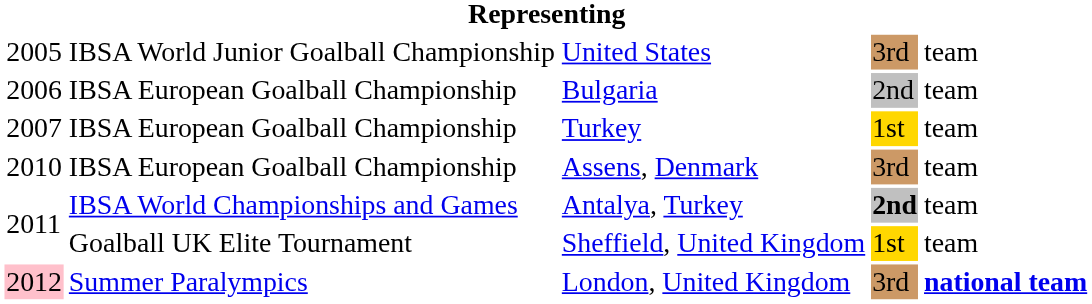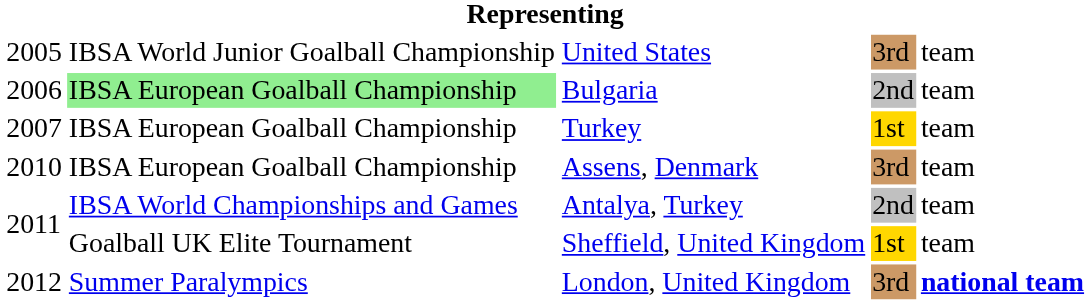Bulgaria | column 2: no background -> lightgreen background
Antalya, Turkey | column 4: bold -> normal
London, United Kingdom | column 1: pink background -> no background
